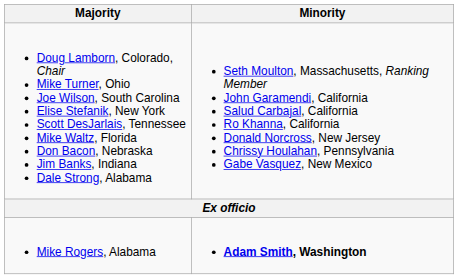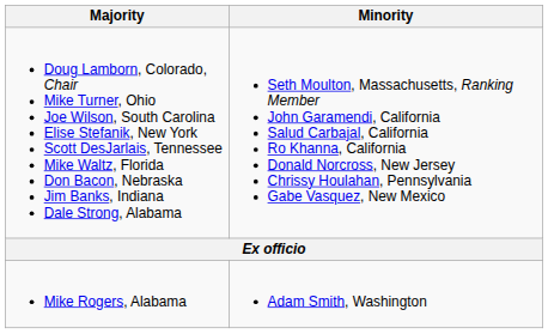Mike Rogers, Alabama | Minority: bold -> normal
